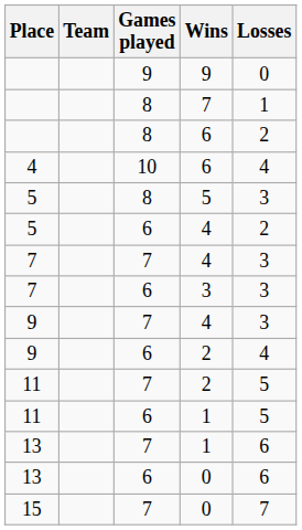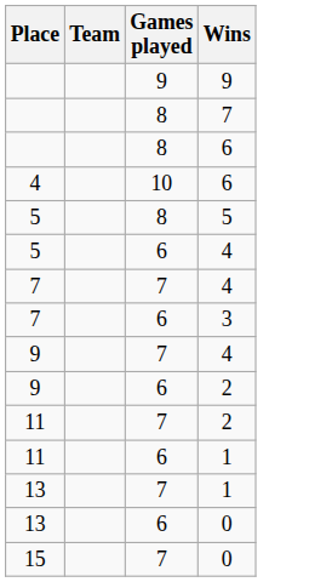- column: Losses | 0 | 1 | 2 | 4 | 3 | 2 | 3 | 3 | 3 | 4 | 5 | 5 | 6 | 6 | 7
